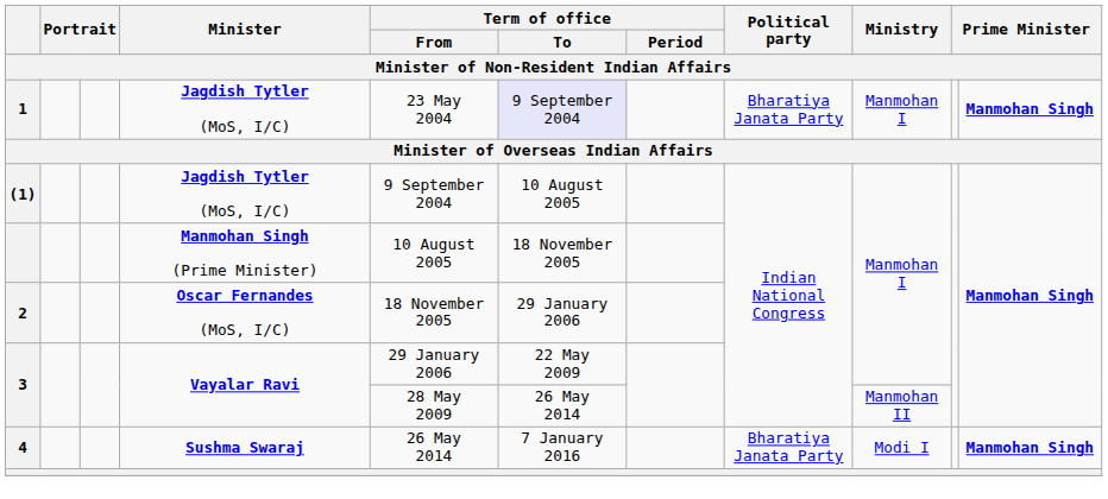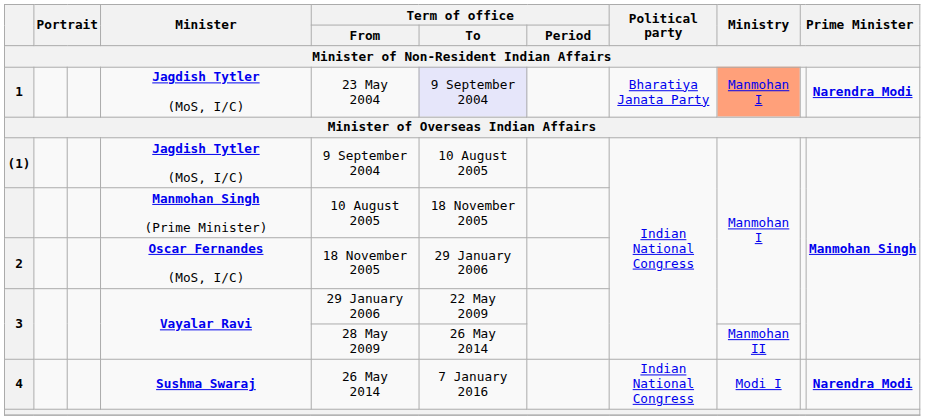1 | Ministry: no background -> lightsalmon background
1 | column 11: Manmohan Singh -> Narendra Modi
4 | Political party: Bharatiya Janata Party -> Indian National Congress
4 | column 11: Manmohan Singh -> Narendra Modi
